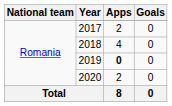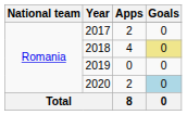2018 | Goals: no background -> khaki background
2019 | Apps: bold -> normal
2020 | Goals: no background -> lightblue background
